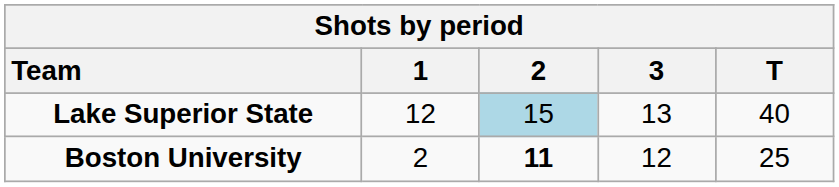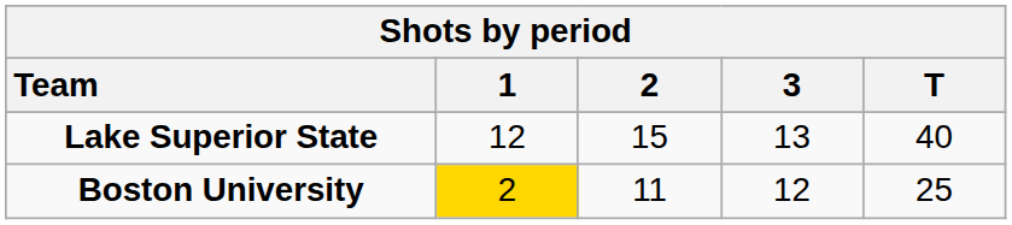Lake Superior State | 2: lightblue background -> no background
Boston University | 1: no background -> gold background
Boston University | 2: bold -> normal
